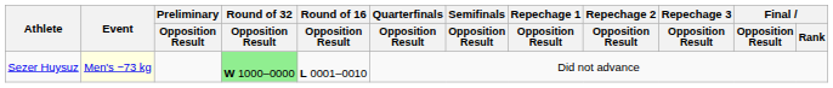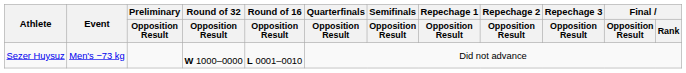Sezer Huysuz | Event: lightyellow background -> no background
Sezer Huysuz | Round of 32 / Opposition Result: lightgreen background -> no background
